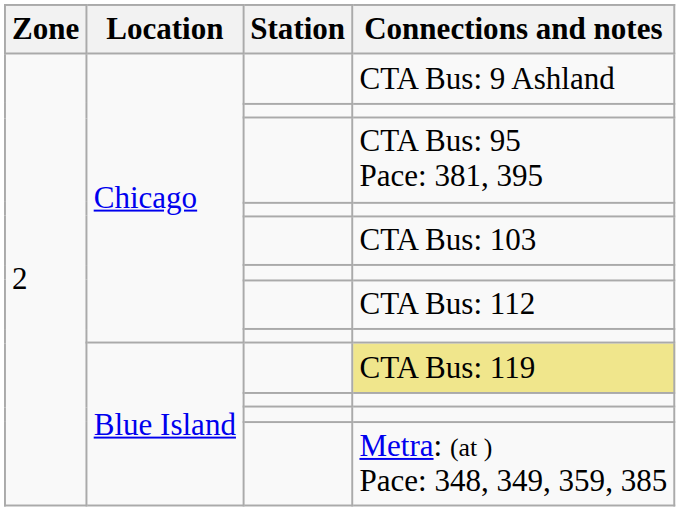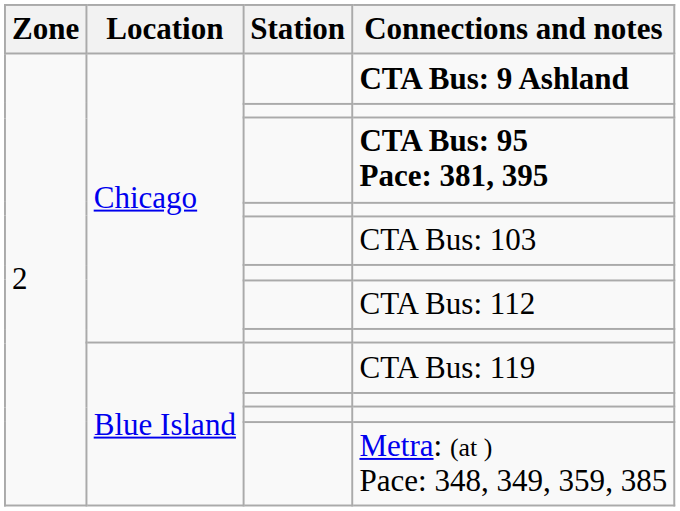CTA Bus: 9 Ashland | Connections and notes: normal -> bold
CTA Bus: 95 Pace: 381, 395 | Connections and notes: normal -> bold
CTA Bus: 119 | Connections and notes: khaki background -> no background
